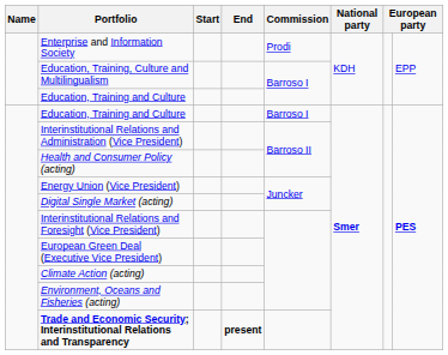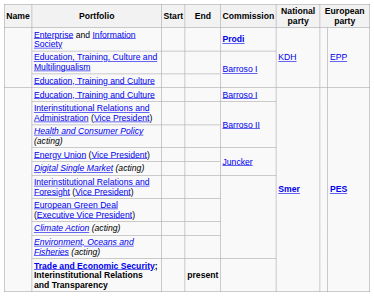Enterprise and Information Society | Commission: normal -> bold
